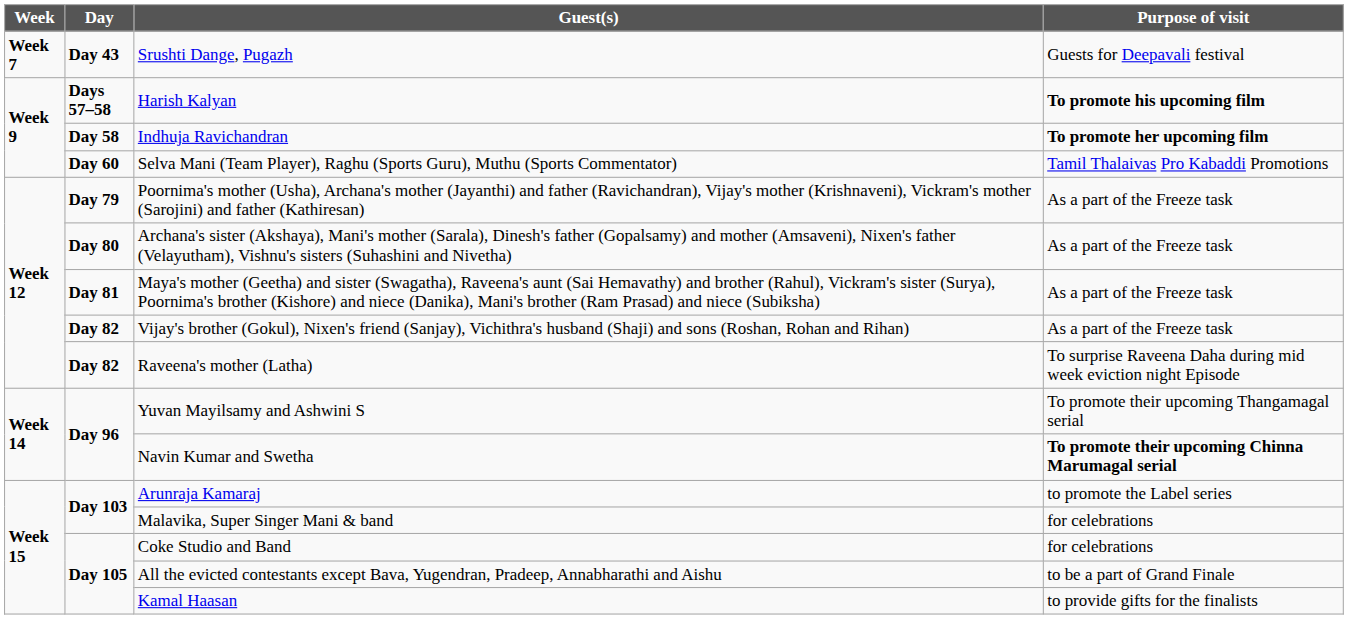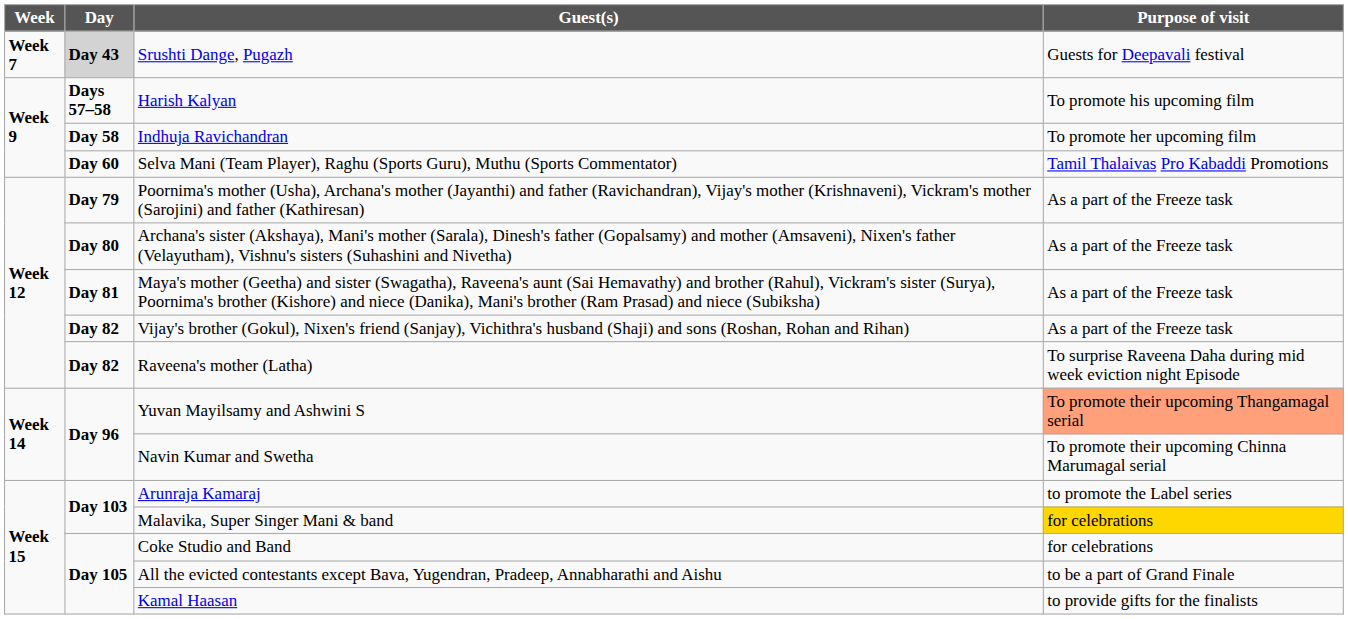Srushti Dange, Pugazh | Day: no background -> lightgrey background
Harish Kalyan | Purpose of visit: bold -> normal
Indhuja Ravichandran | Purpose of visit: bold -> normal
Yuvan Mayilsamy and Ashwini S | Purpose of visit: no background -> lightsalmon background
Navin Kumar and Swetha | Purpose of visit: bold -> normal
Malavika, Super Singer Mani & band | Purpose of visit: no background -> gold background
